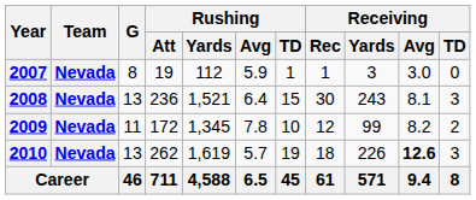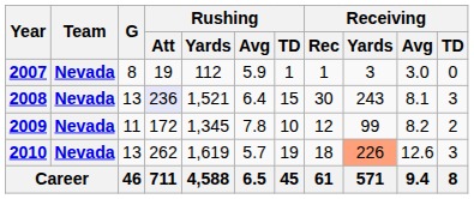2008 | Rushing / Att: no background -> lavender background
2010 | Receiving / Yards: no background -> lightsalmon background
2010 | Receiving / Avg: bold -> normal
